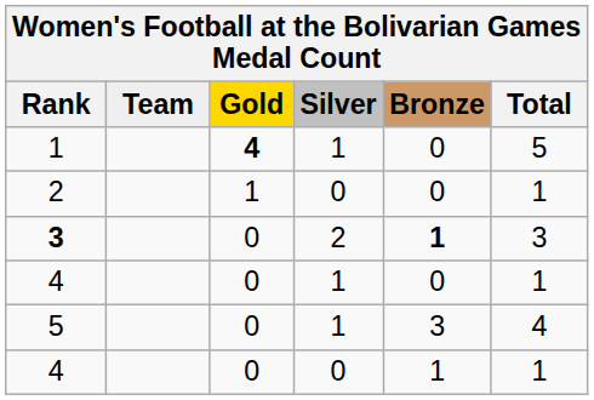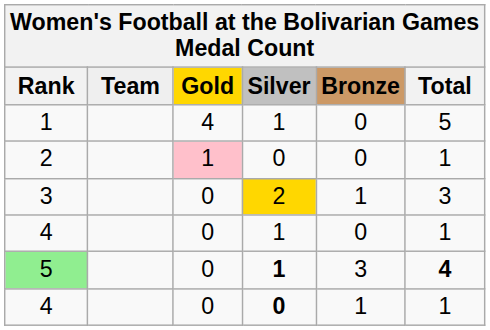row 3 | Gold: bold -> normal
row 4 | Gold: no background -> pink background
row 5 | Rank: bold -> normal
row 5 | Silver: no background -> gold background
row 5 | Bronze: bold -> normal
row 7 | Rank: no background -> lightgreen background
row 7 | Silver: normal -> bold
row 7 | Total: normal -> bold
row 8 | Silver: normal -> bold
